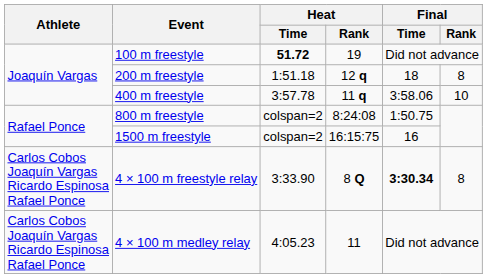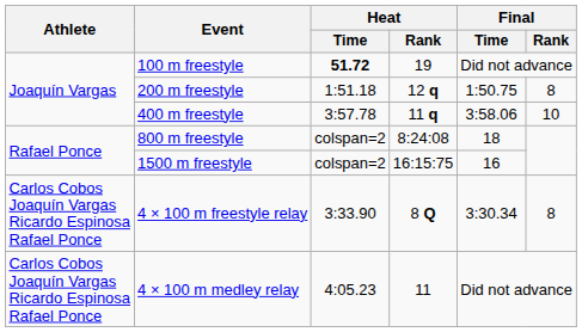200 m freestyle | Final / Time: 18 -> 1:50.75
800 m freestyle | Final / Time: 1:50.75 -> 18
4 × 100 m freestyle relay | Final / Time: bold -> normal
